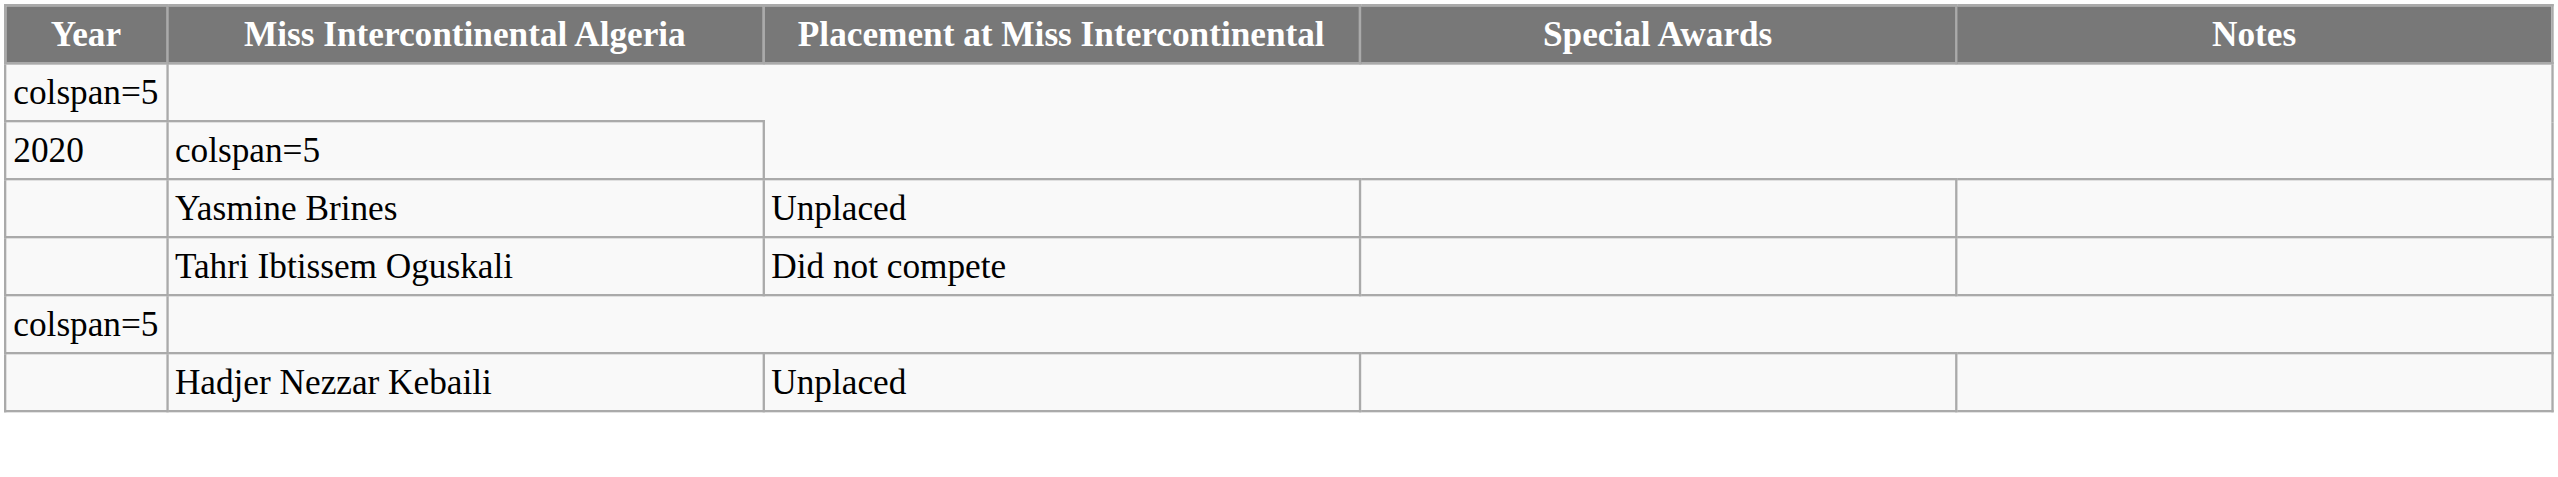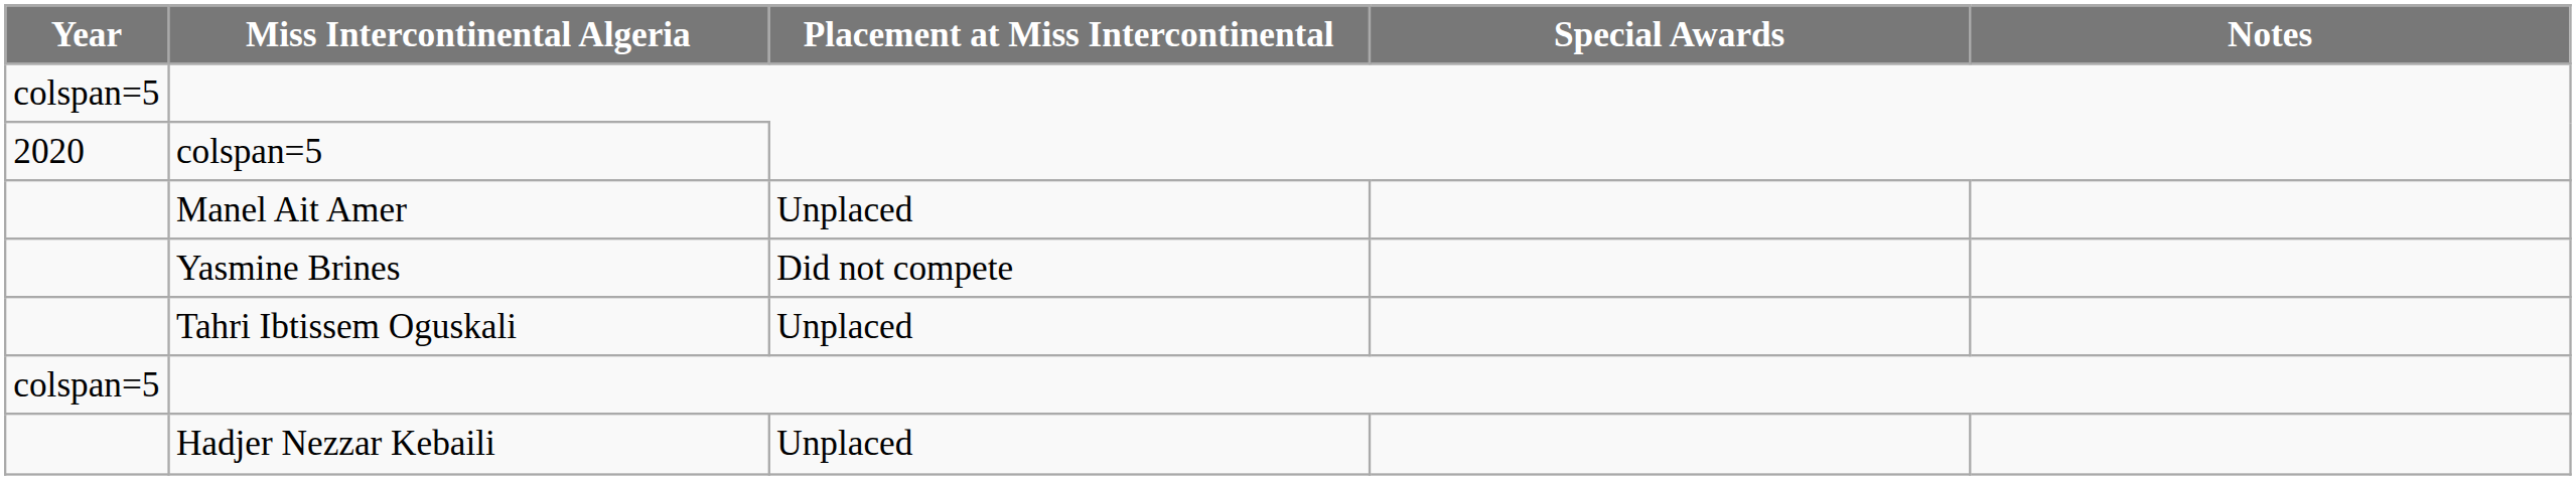+ row: Manel Ait Amer | Unplaced
Yasmine Brines | Placement at Miss Intercontinental: Unplaced -> Did not compete
Tahri Ibtissem Oguskali | Placement at Miss Intercontinental: Did not compete -> Unplaced
